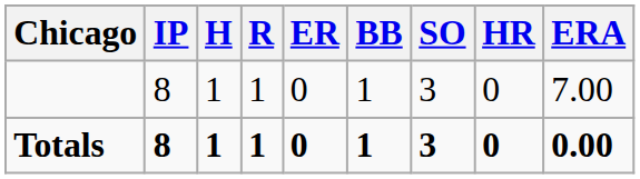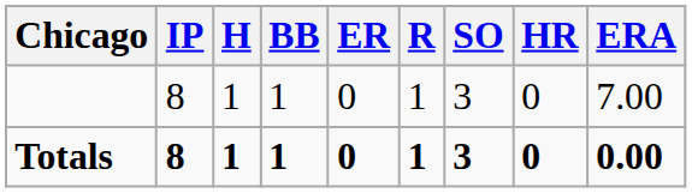columns swapped: R <-> BB
